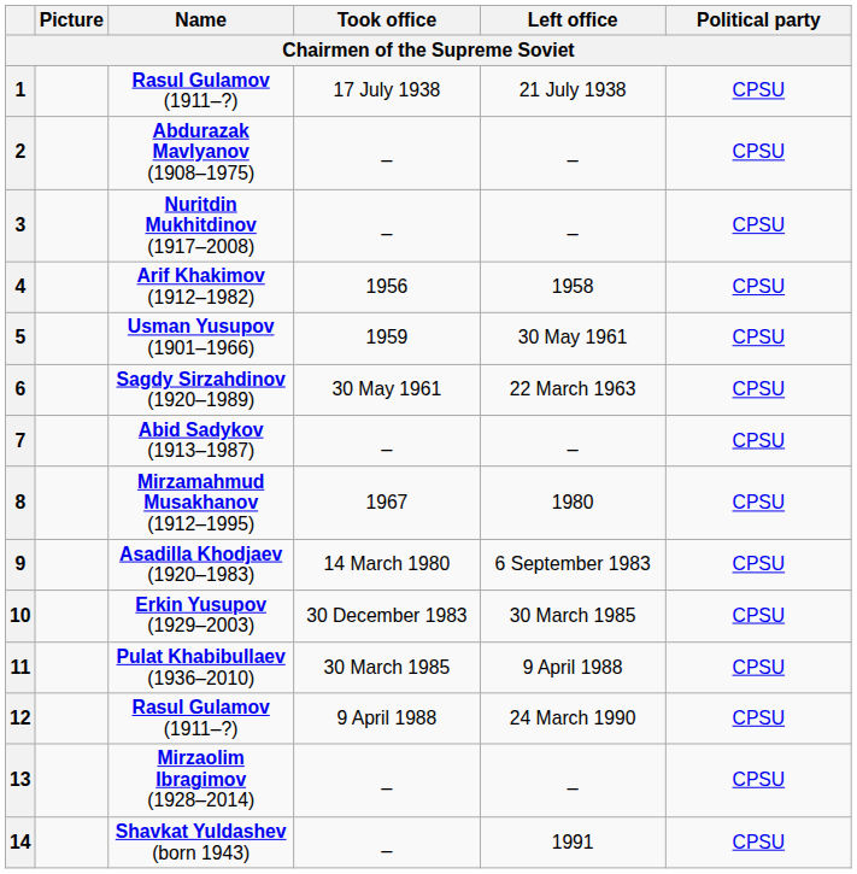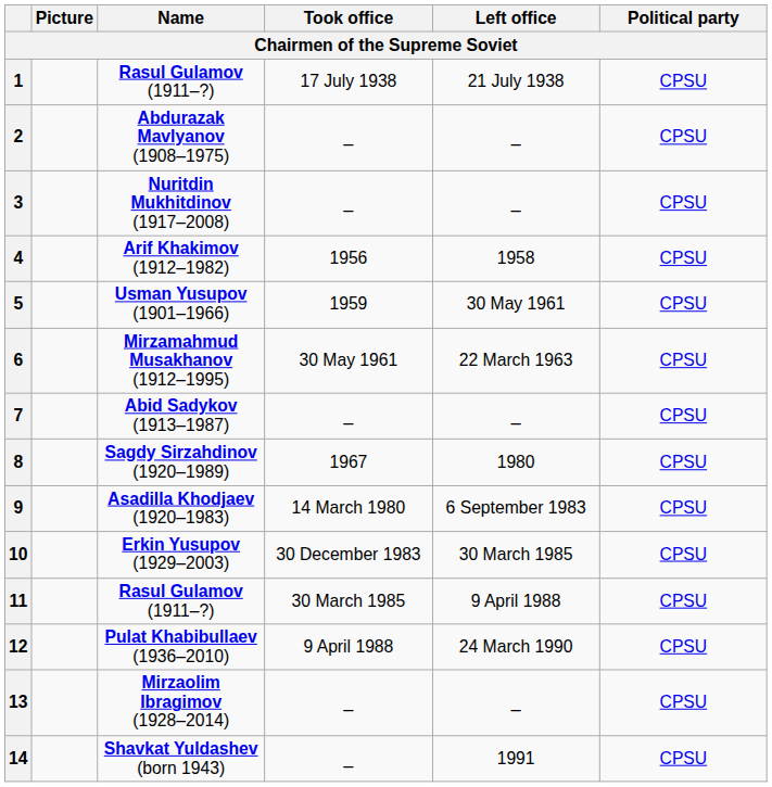6 | Name: Sagdy Sirzahdinov (1920–1989) -> Mirzamahmud Musakhanov (1912–1995)
8 | Name: Mirzamahmud Musakhanov (1912–1995) -> Sagdy Sirzahdinov (1920–1989)
11 | Name: Pulat Khabibullaev (1936–2010) -> Rasul Gulamov (1911–?)
12 | Name: Rasul Gulamov (1911–?) -> Pulat Khabibullaev (1936–2010)
